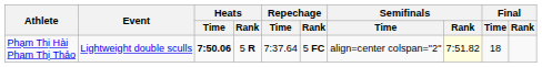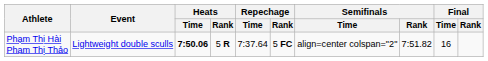Phạm Thị Hài Phạm Thị Thảo | Semifinals / Rank: lightyellow background -> no background
Phạm Thị Hài Phạm Thị Thảo | Final / Time: 18 -> 16
